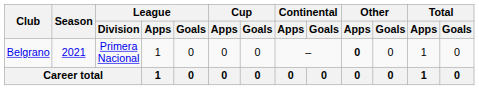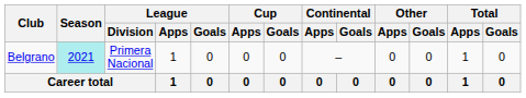Belgrano | Season: no background -> paleturquoise background
Belgrano | Other / Apps: bold -> normal
